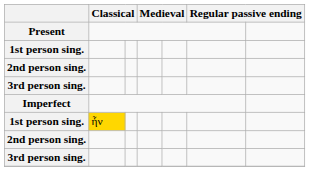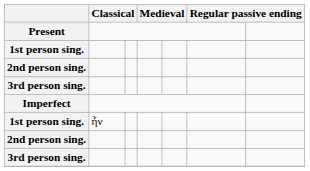1st person sing. / ἦν | column 2: gold background -> no background
